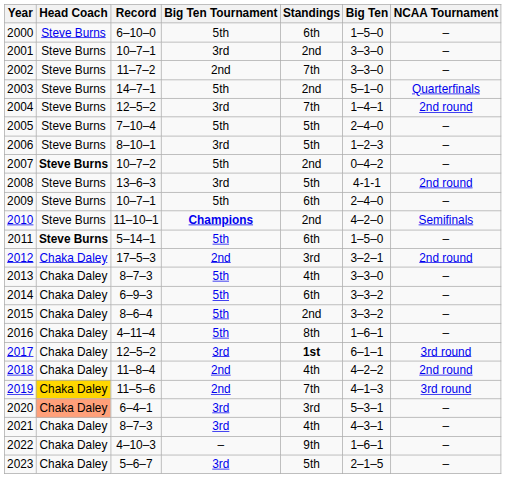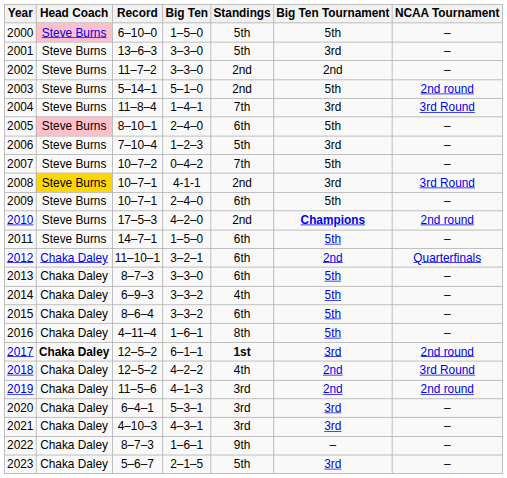columns swapped: Big Ten <-> Big Ten Tournament
2000 | Head Coach: no background -> pink background
2000 | Standings: 6th -> 5th
2001 | Record: 10–7–1 -> 13–6–3
2001 | Standings: 2nd -> 5th
2002 | Standings: 7th -> 2nd
2003 | Record: 14–7–1 -> 5–14–1
2003 | NCAA Tournament: Quarterfinals -> 2nd round
2004 | Record: 12–5–2 -> 11–8–4
2004 | NCAA Tournament: 2nd round -> 3rd Round
2005 | Head Coach: no background -> pink background
2005 | Record: 7–10–4 -> 8–10–1
2005 | Standings: 5th -> 6th
2006 | Record: 8–10–1 -> 7–10–4
2007 | Head Coach: bold -> normal
2007 | Standings: 2nd -> 7th
2008 | Head Coach: no background -> gold background
2008 | Record: 13–6–3 -> 10–7–1
2008 | Standings: 5th -> 2nd
2008 | NCAA Tournament: 2nd round -> 3rd Round
2010 | Record: 11–10–1 -> 17–5–3
2010 | NCAA Tournament: Semifinals -> 2nd round
2011 | Head Coach: bold -> normal
2011 | Record: 5–14–1 -> 14–7–1
2012 | Record: 17–5–3 -> 11–10–1
2012 | Standings: 3rd -> 6th
2012 | NCAA Tournament: 2nd round -> Quarterfinals
2013 | Standings: 4th -> 6th
2014 | Standings: 6th -> 4th
2015 | Standings: 2nd -> 6th
2017 | Head Coach: normal -> bold
2017 | NCAA Tournament: 3rd round -> 2nd round
2018 | Record: 11–8–4 -> 12–5–2
2018 | NCAA Tournament: 2nd round -> 3rd Round
2019 | Head Coach: gold background -> no background
2019 | Standings: 7th -> 3rd
2019 | NCAA Tournament: 3rd round -> 2nd round
2020 | Head Coach: lightsalmon background -> no background
2021 | Record: 8–7–3 -> 4–10–3
2021 | Standings: 4th -> 3rd
2022 | Record: 4–10–3 -> 8–7–3
